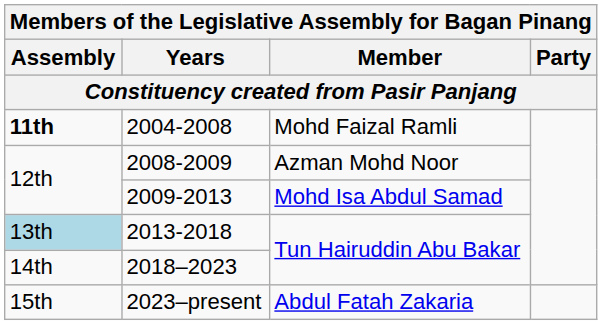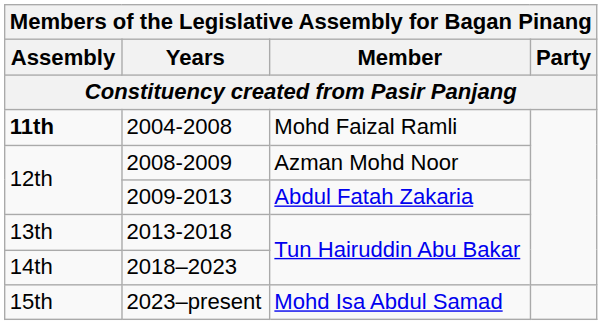2009-2013 | Member: Mohd Isa Abdul Samad -> Abdul Fatah Zakaria
2013-2018 | Assembly: lightblue background -> no background
2023–present | Member: Abdul Fatah Zakaria -> Mohd Isa Abdul Samad
